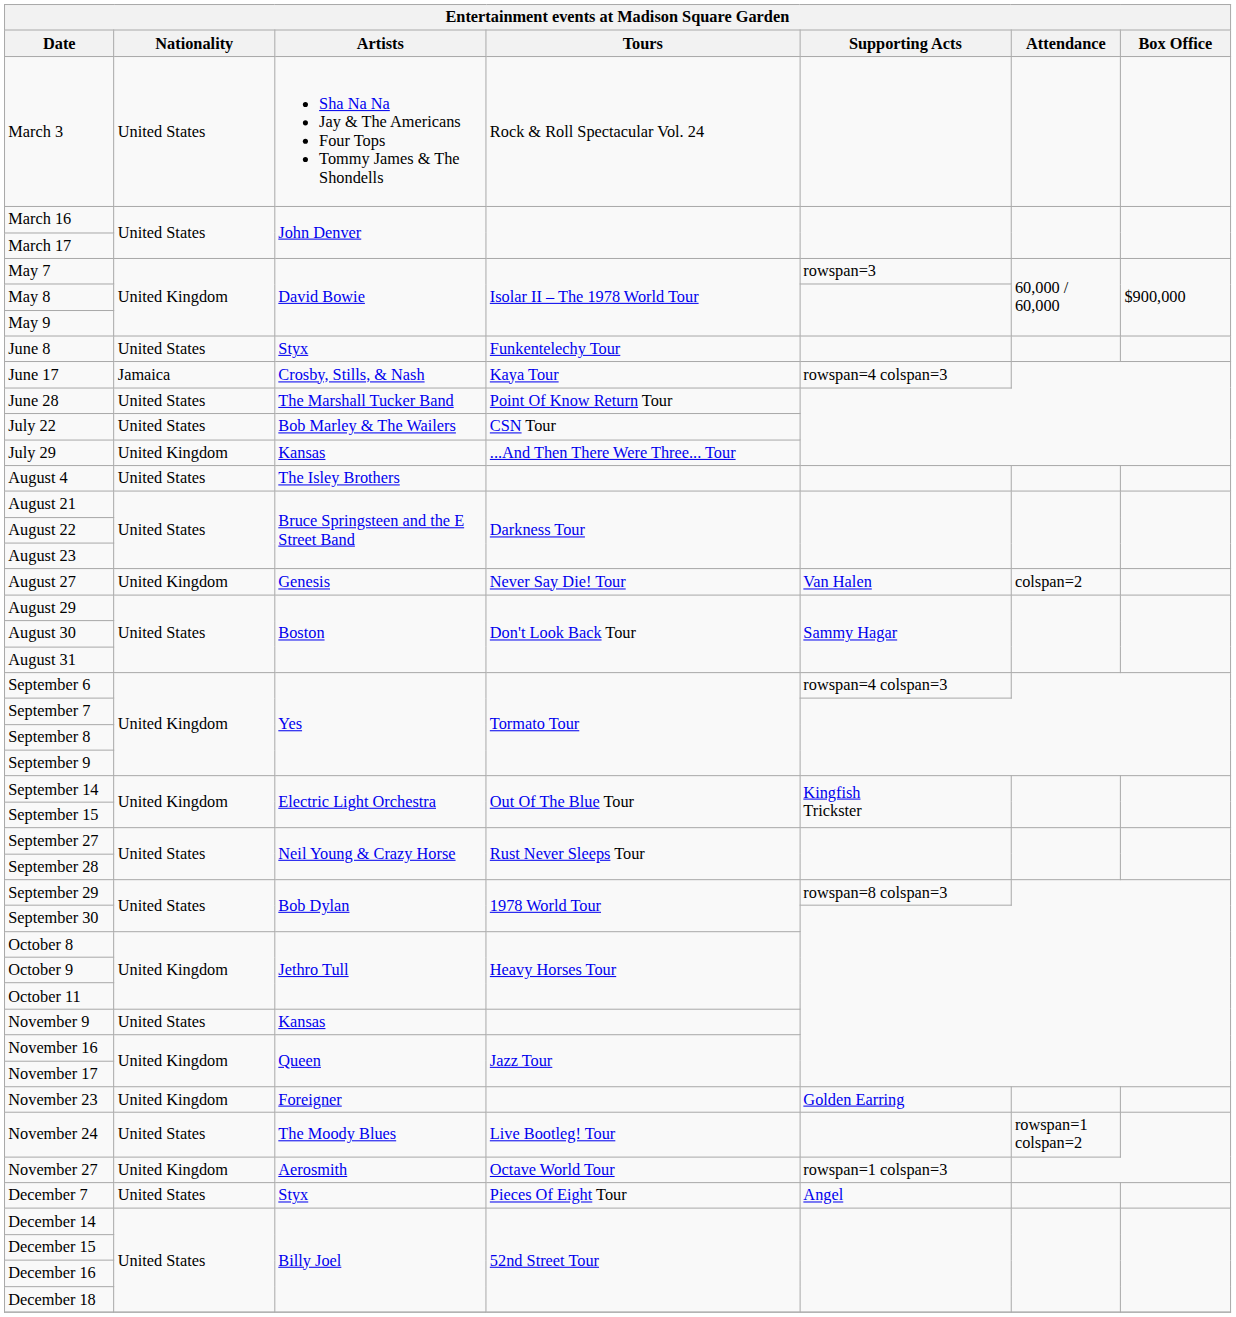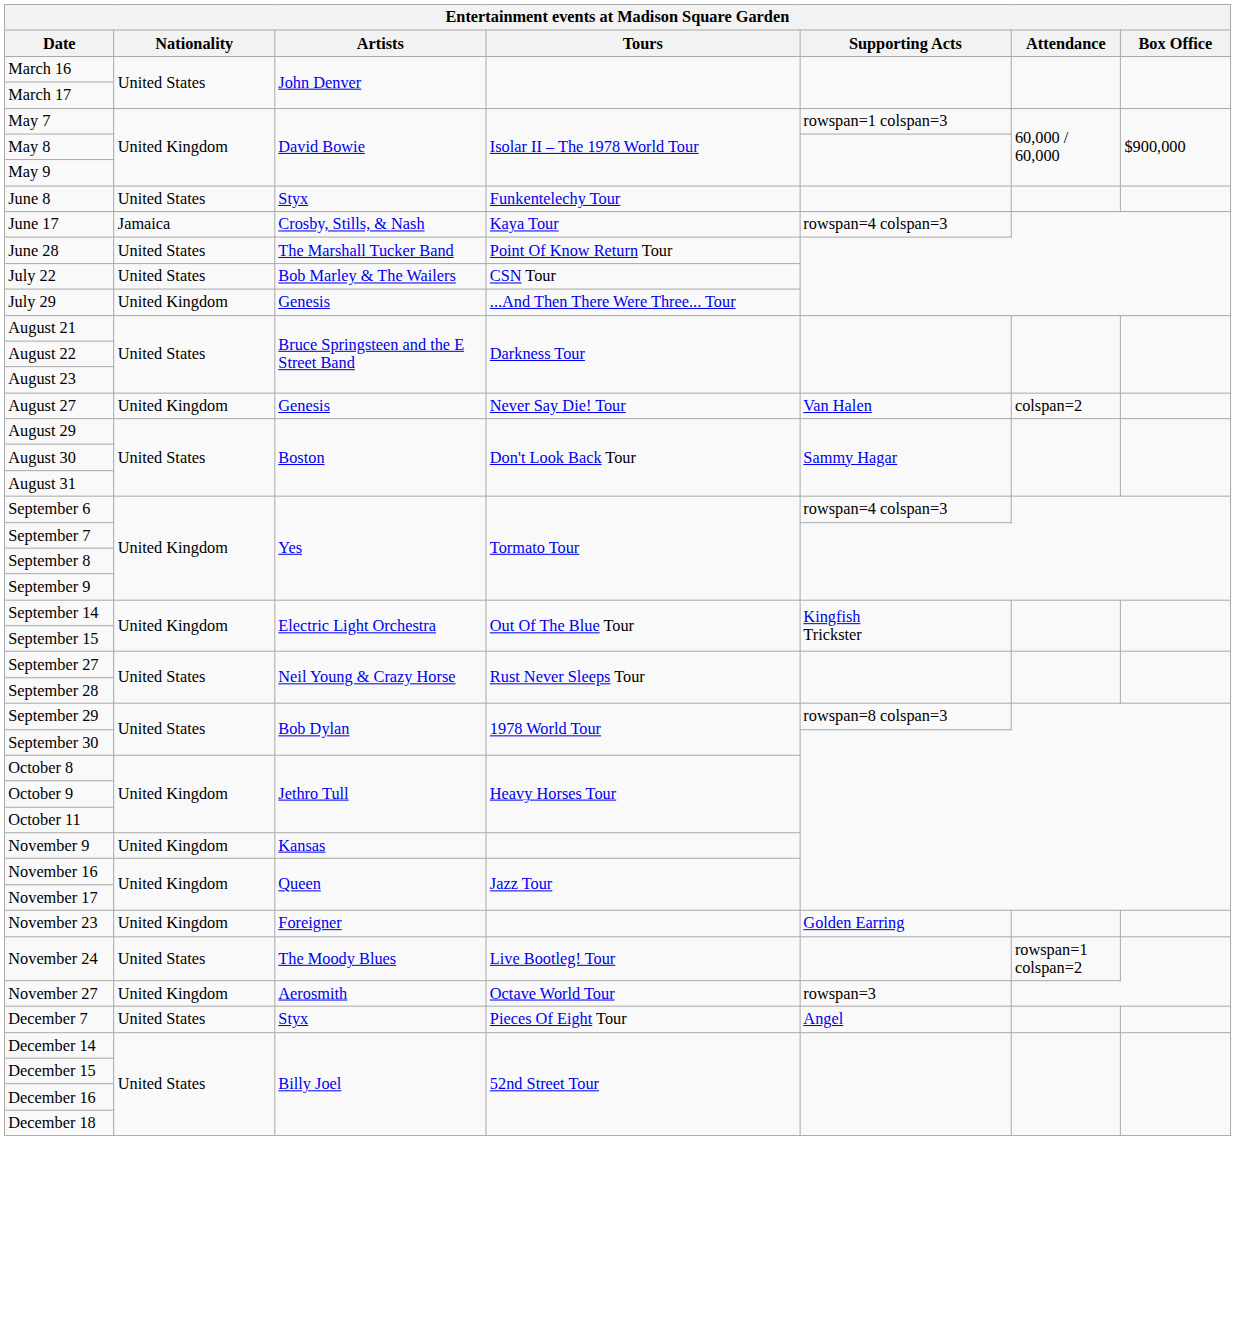- row: March 3 | United States | Sha Na Na Jay & The Americans Four Tops Tommy James & The Shondells | Rock & Roll Spectacular Vol. 24
May 7 | Supporting Acts: rowspan=3 -> rowspan=1 colspan=3
July 29 | Artists: Kansas -> Genesis
- row: August 4 | United States | The Isley Brothers
November 9 | Nationality: United States -> United Kingdom
November 27 | Supporting Acts: rowspan=1 colspan=3 -> rowspan=3
